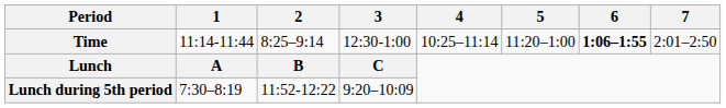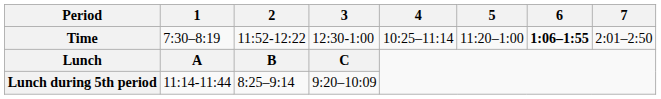Time | 1: 11:14-11:44 -> 7:30–8:19
Time | 2: 8:25–9:14 -> 11:52-12:22
Lunch during 5th period | 1: 7:30–8:19 -> 11:14-11:44
Lunch during 5th period | 2: 11:52-12:22 -> 8:25–9:14
